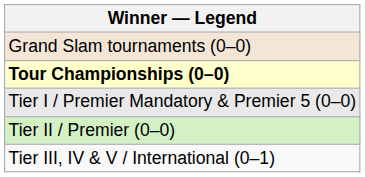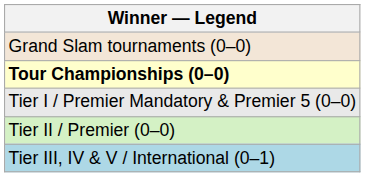row 6 | column 1: no background -> lightblue background
